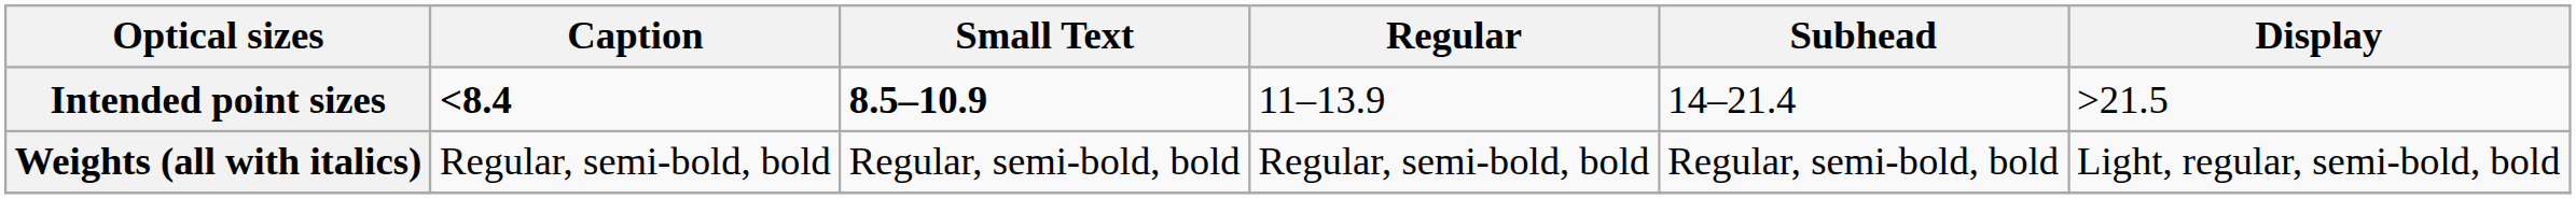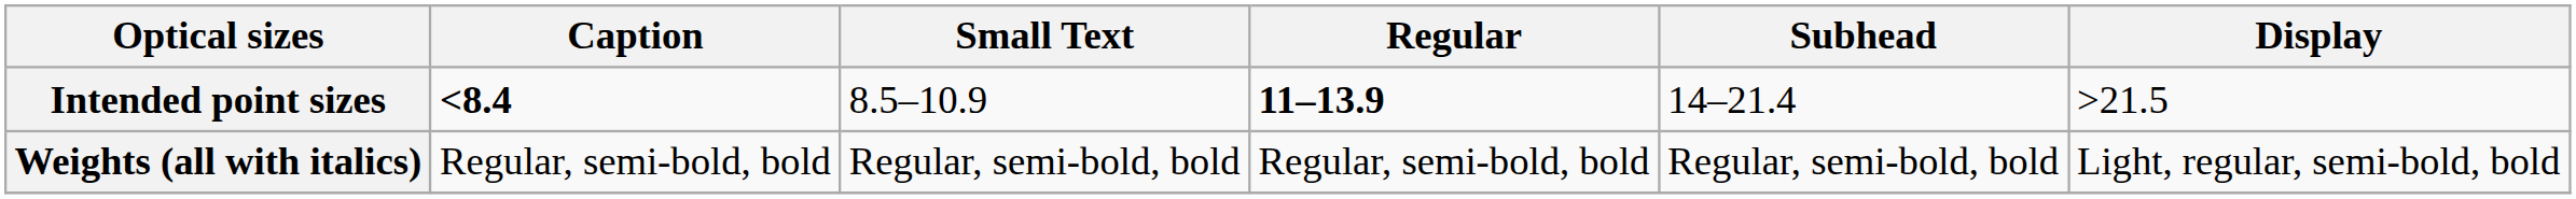Intended point sizes | Small Text: bold -> normal
Intended point sizes | Regular: normal -> bold
